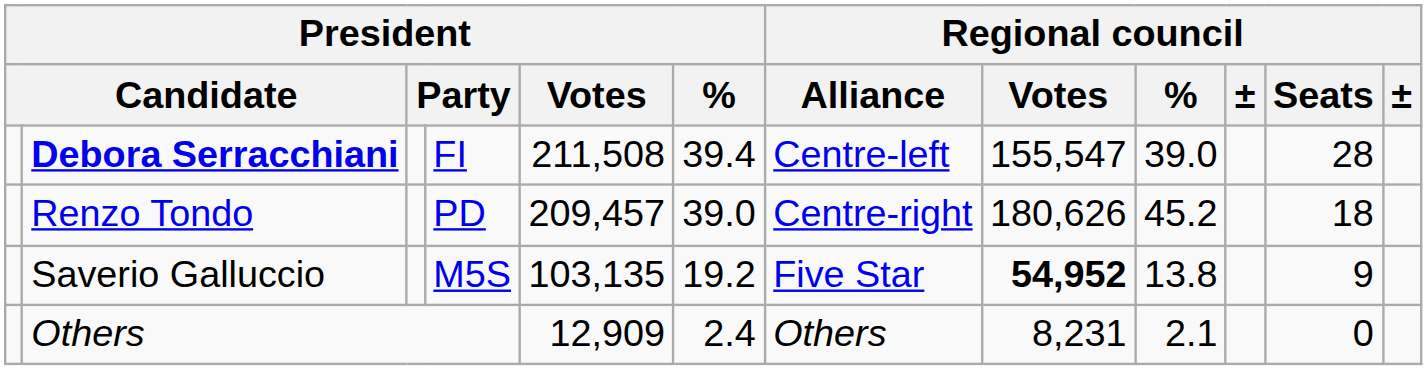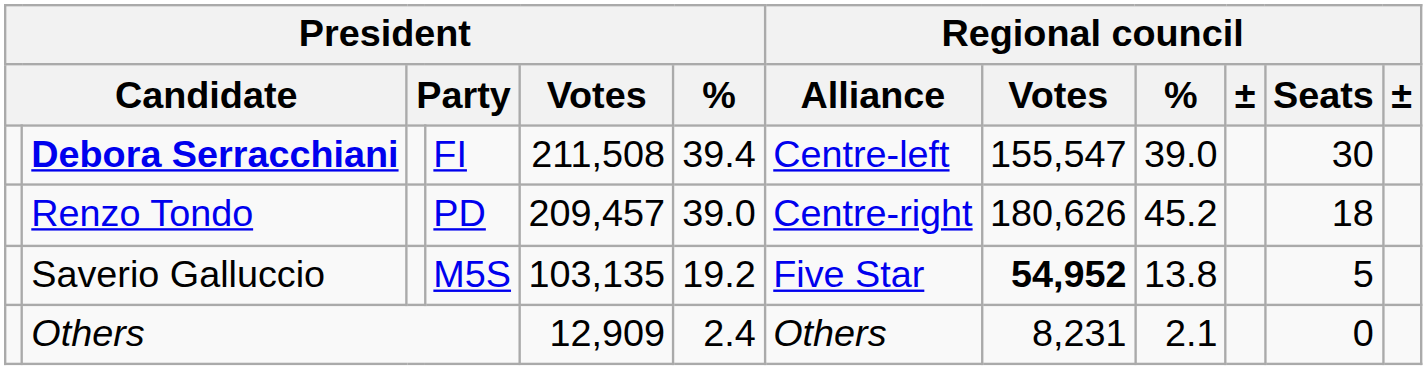Debora Serracchiani | Regional council / Seats: 28 -> 30
Saverio Galluccio | Regional council / Seats: 9 -> 5
